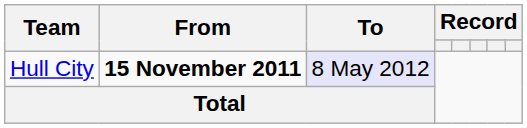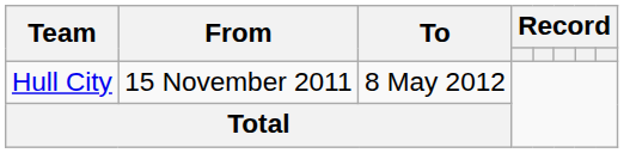Hull City | From: bold -> normal
Hull City | To: lavender background -> no background
